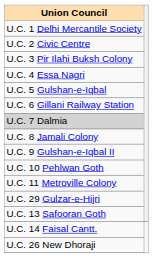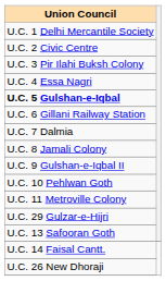U.C. 5 Gulshan-e-Iqbal | Union Council: normal -> bold
U.C. 7 Dalmia | Union Council: lightgrey background -> no background
